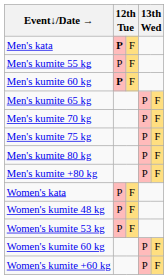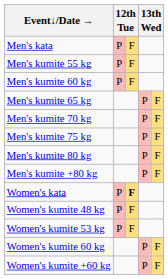Men's kata | column 2: bold -> normal
Men's kumite 60 kg | column 2: bold -> normal
Women's kata | column 3: normal -> bold
